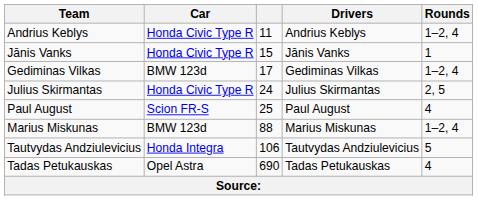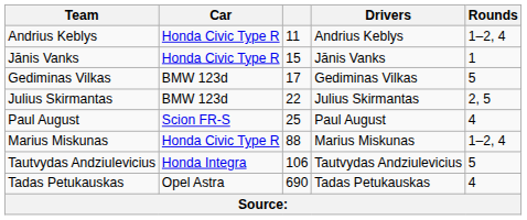row 4 | Rounds: 1–2, 4 -> 5
row 5 | Car: Honda Civic Type R -> BMW 123d
row 5 | column 3: 24 -> 22
row 7 | Car: BMW 123d -> Honda Civic Type R
